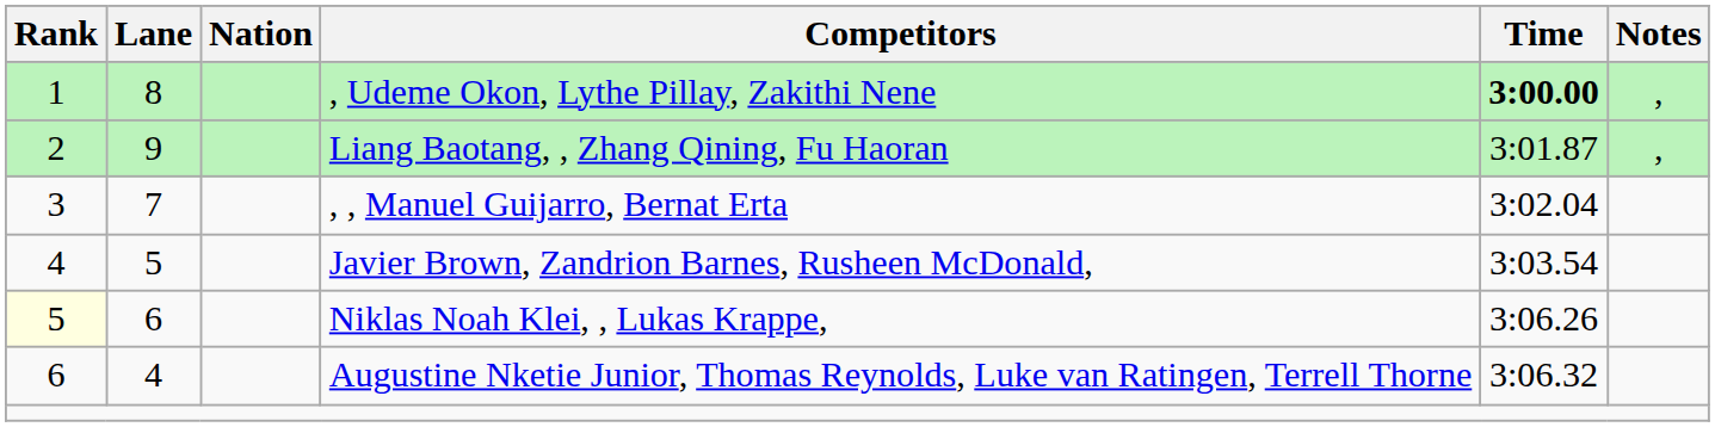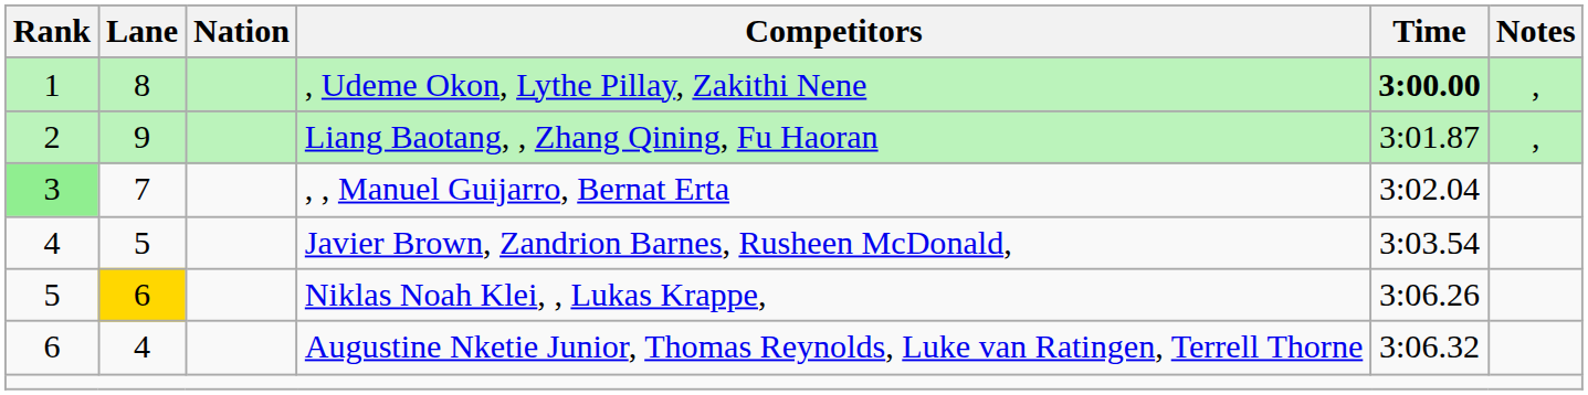, , Manuel Guijarro, Bernat Erta | Rank: no background -> lightgreen background
Niklas Noah Klei, , Lukas Krappe, | Rank: lightyellow background -> no background
Niklas Noah Klei, , Lukas Krappe, | Lane: no background -> gold background
